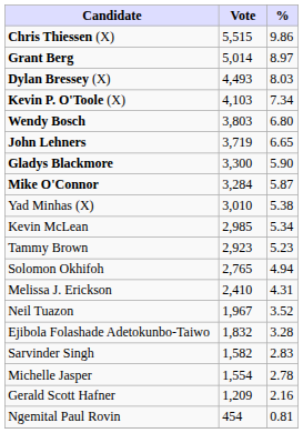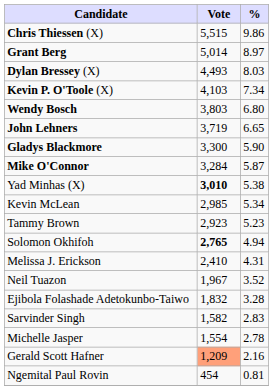Yad Minhas (X) | Vote: normal -> bold
Solomon Okhifoh | Vote: normal -> bold
Gerald Scott Hafner | Vote: no background -> lightsalmon background
